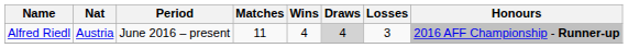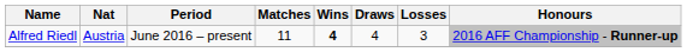Alfred Riedl | Wins: normal -> bold
Alfred Riedl | Draws: lightgrey background -> no background
